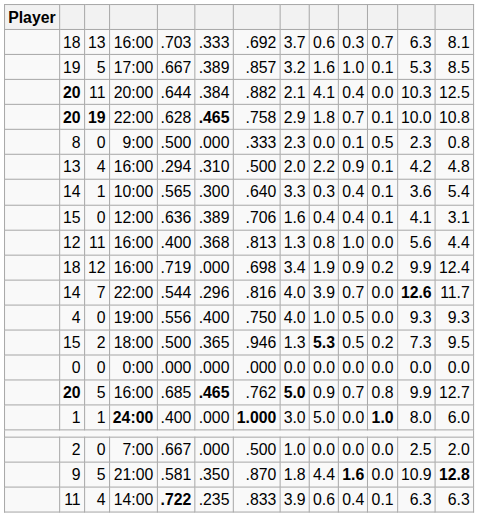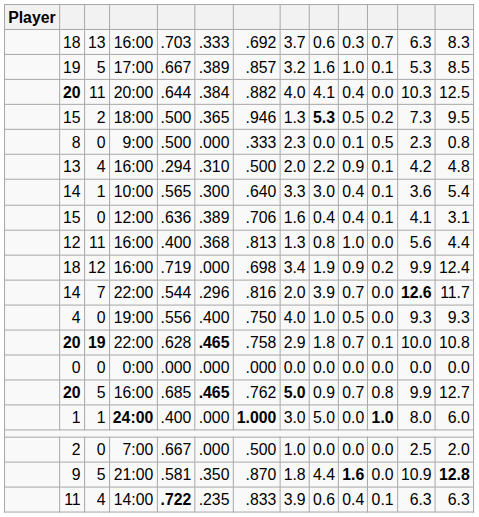18 / 13 | column 13: 8.1 -> 8.3
20 / 11 | column 8: 2.1 -> 4.0
rows swapped: 20 / 19 <-> 15 / 2
14 / 1 | column 9: 0.3 -> 3.0
14 / 7 | column 8: 4.0 -> 2.0
